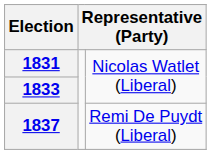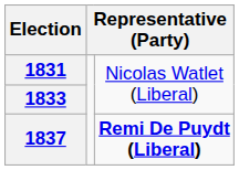1837 | column 3: normal -> bold
